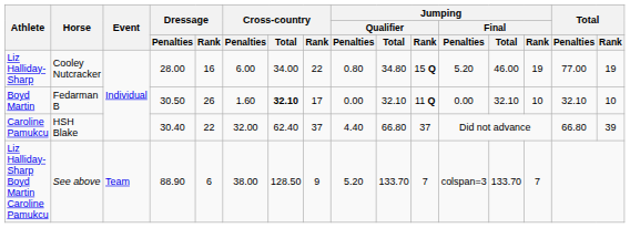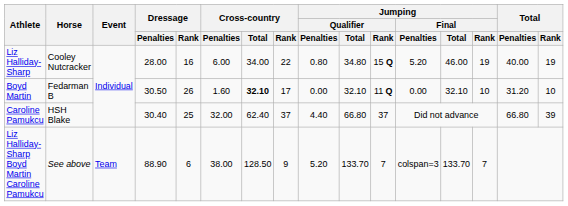Liz Halliday-Sharp | Total / Penalties: 77.00 -> 40.00
Boyd Martin | Total / Penalties: 32.10 -> 31.20
Caroline Pamukcu | Dressage / Rank: 22 -> 25
